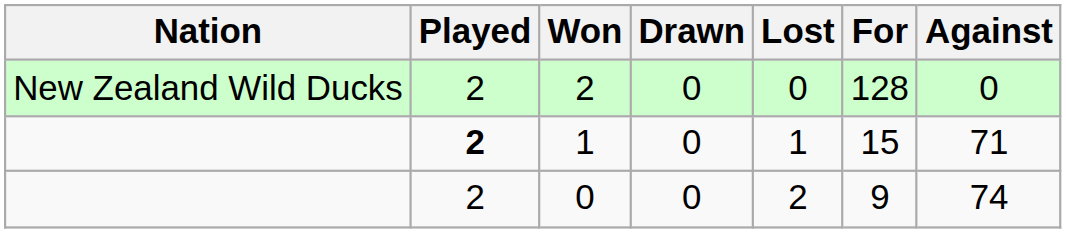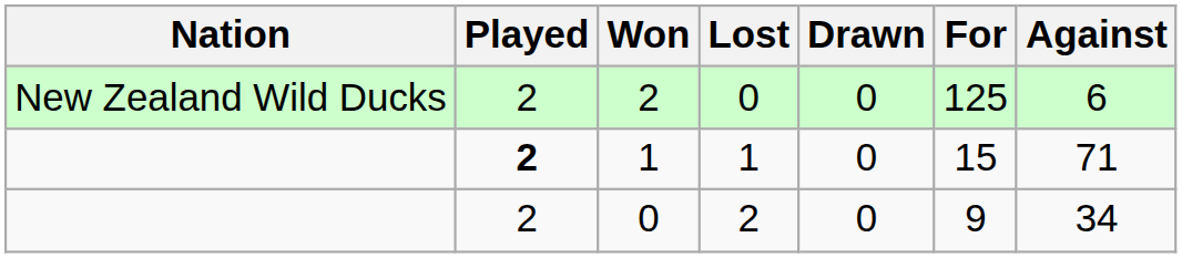columns swapped: Drawn <-> Lost
row 2 | For: 128 -> 125
row 2 | Against: 0 -> 6
row 4 | Against: 74 -> 34
